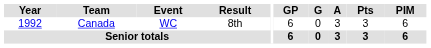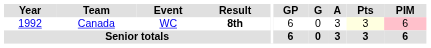Canada | Result: normal -> bold
Canada | Pts: no background -> lightyellow background
Canada | PIM: no background -> pink background
